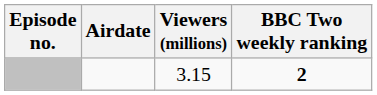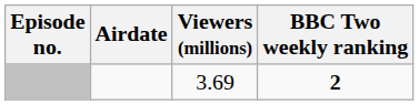row 2 | Viewers (millions): 3.15 -> 3.69
